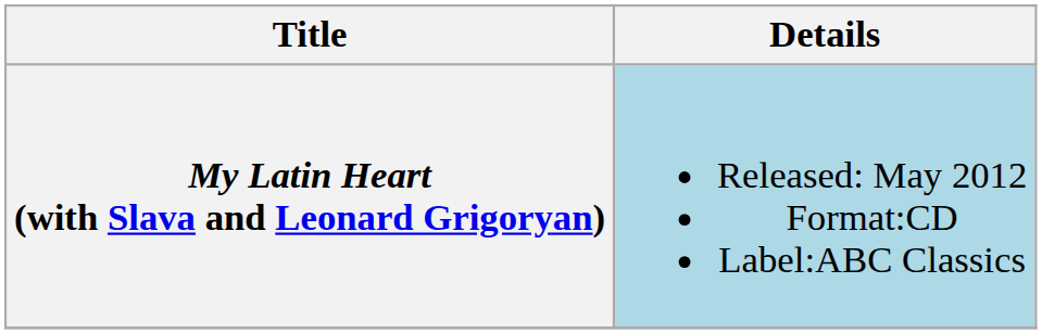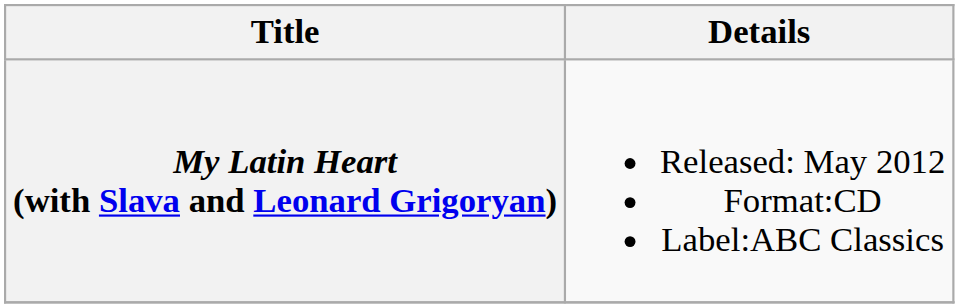My Latin Heart (with Slava and Leonard Grigoryan) | Details: lightblue background -> no background
